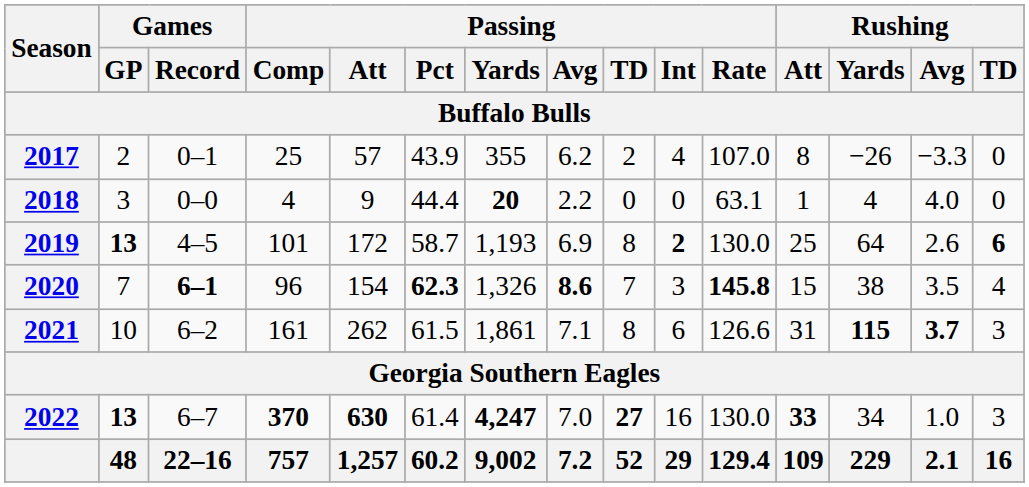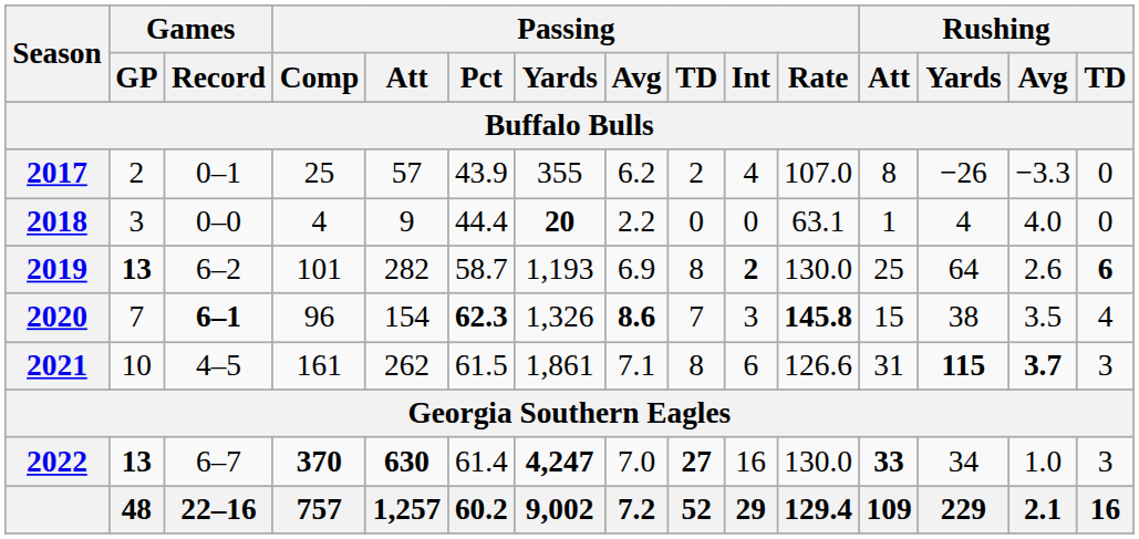2019 | Games / Record: 4–5 -> 6–2
2019 | Passing / Att: 172 -> 282
2021 | Games / Record: 6–2 -> 4–5
